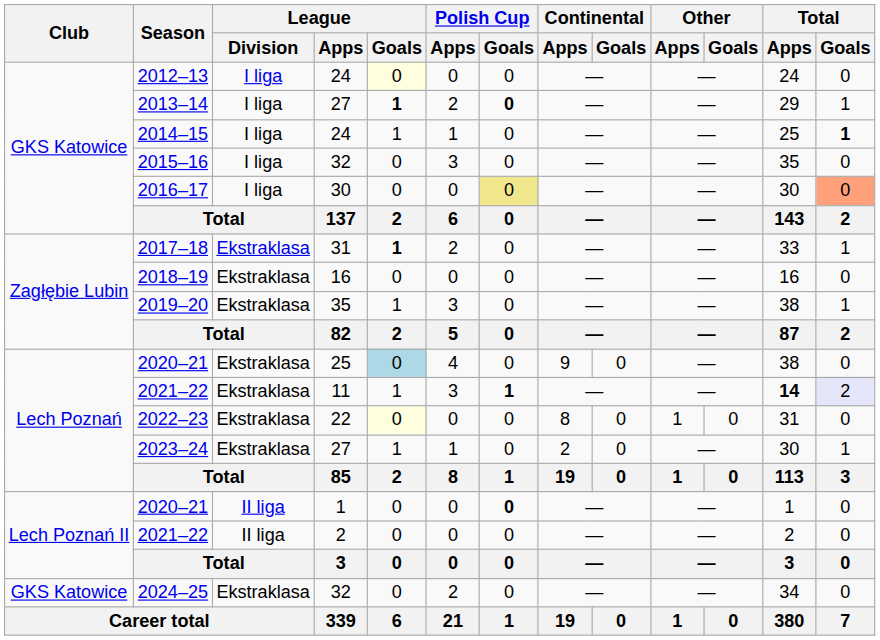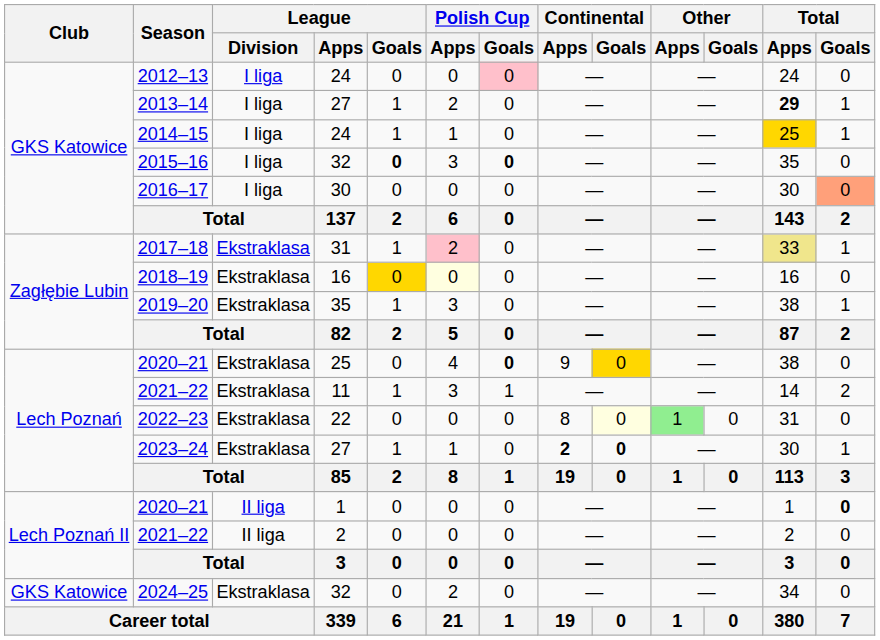2012–13 | League / Goals: lightyellow background -> no background
2012–13 | Polish Cup / Goals: no background -> pink background
2013–14 | League / Goals: bold -> normal
2013–14 | Polish Cup / Goals: bold -> normal
2013–14 | Total / Apps: normal -> bold
2014–15 | Total / Apps: no background -> gold background
2014–15 | Total / Goals: bold -> normal
2015–16 | League / Goals: normal -> bold
2015–16 | Polish Cup / Goals: normal -> bold
2016–17 | Polish Cup / Goals: khaki background -> no background
2017–18 | League / Goals: bold -> normal
2017–18 | Polish Cup / Apps: no background -> pink background
2017–18 | Total / Apps: no background -> khaki background
2018–19 | League / Goals: no background -> gold background
2018–19 | Polish Cup / Apps: no background -> lightyellow background
2020–21 / 25 | League / Goals: lightblue background -> no background
2020–21 / 25 | Polish Cup / Goals: normal -> bold
2020–21 / 25 | Continental / Goals: no background -> gold background
2021–22 / 11 | Polish Cup / Goals: bold -> normal
2021–22 / 11 | Total / Apps: bold -> normal
2021–22 / 11 | Total / Goals: lavender background -> no background
2022–23 | League / Goals: lightyellow background -> no background
2022–23 | Continental / Goals: no background -> lightyellow background
2022–23 | Other / Apps: no background -> lightgreen background
2023–24 | Continental / Apps: normal -> bold
2023–24 | Continental / Goals: normal -> bold
2020–21 / 1 | Polish Cup / Goals: bold -> normal
2020–21 / 1 | Total / Goals: normal -> bold
